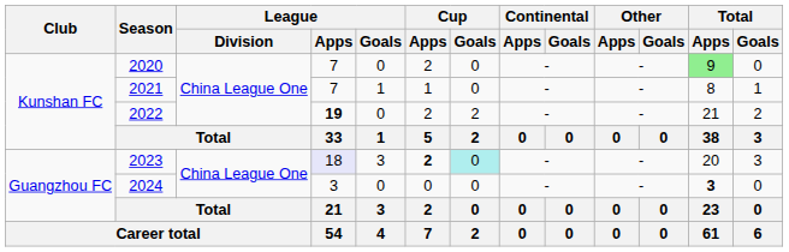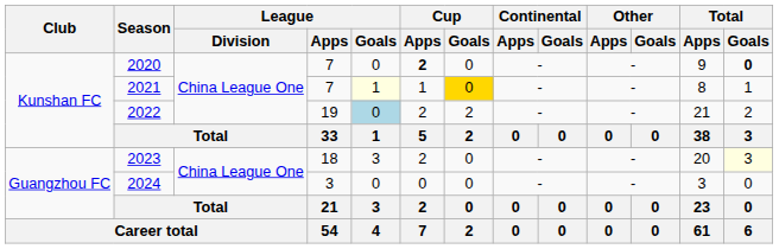2020 | Cup / Apps: normal -> bold
2020 | Total / Apps: lightgreen background -> no background
2020 | Total / Goals: normal -> bold
2021 | League / Goals: no background -> lightyellow background
2021 | Cup / Goals: no background -> gold background
2022 | League / Apps: bold -> normal
2022 | League / Goals: no background -> lightblue background
2023 | League / Apps: lavender background -> no background
2023 | Cup / Apps: bold -> normal
2023 | Cup / Goals: paleturquoise background -> no background
2023 | Total / Goals: no background -> lightyellow background
2024 | Total / Apps: bold -> normal
